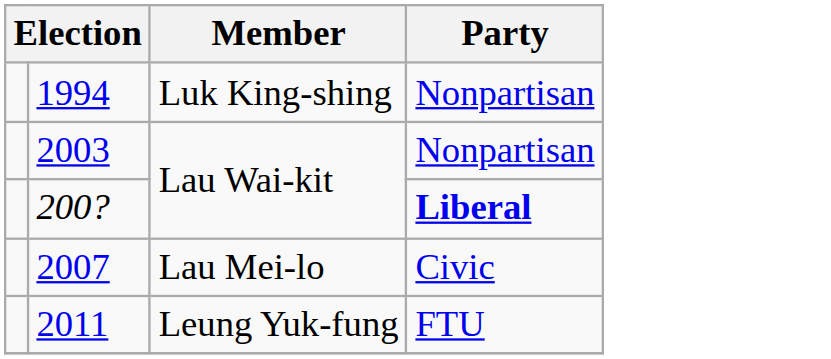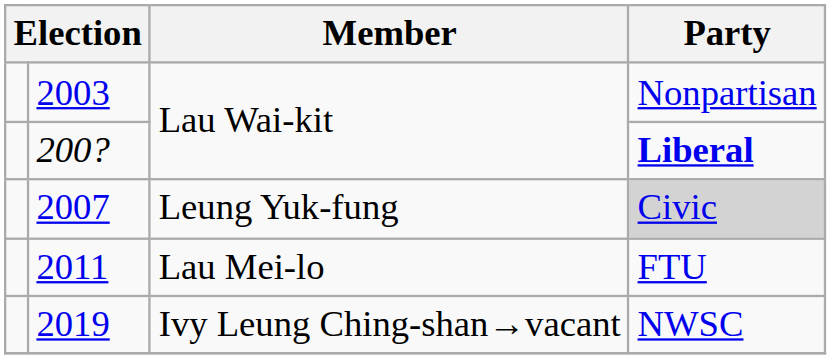- row: 1994 | Luk King-shing | Nonpartisan
2007 | Member: Lau Mei-lo -> Leung Yuk-fung
2007 | Party: no background -> lightgrey background
2011 | Member: Leung Yuk-fung -> Lau Mei-lo
+ row: 2019 | Ivy Leung Ching-shan→vacant | NWSC
